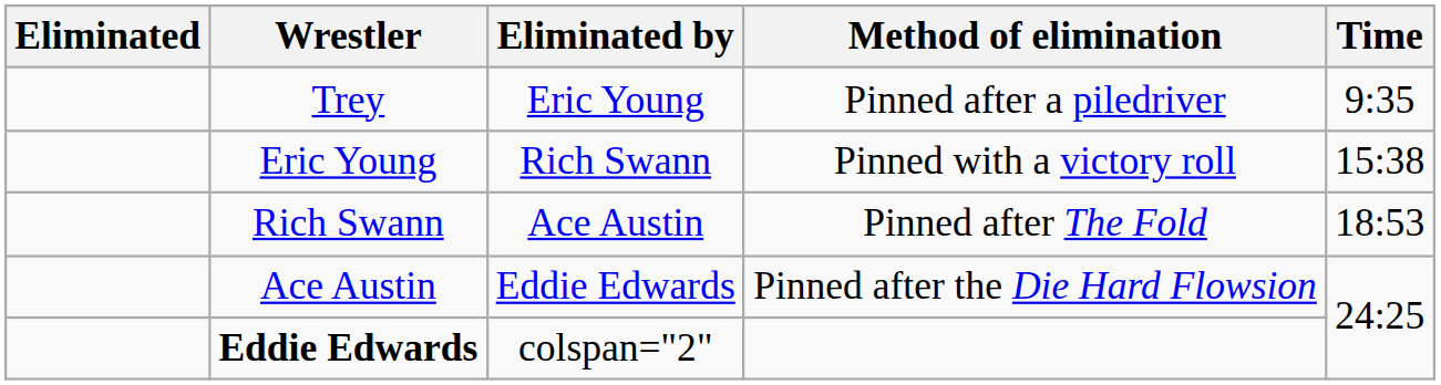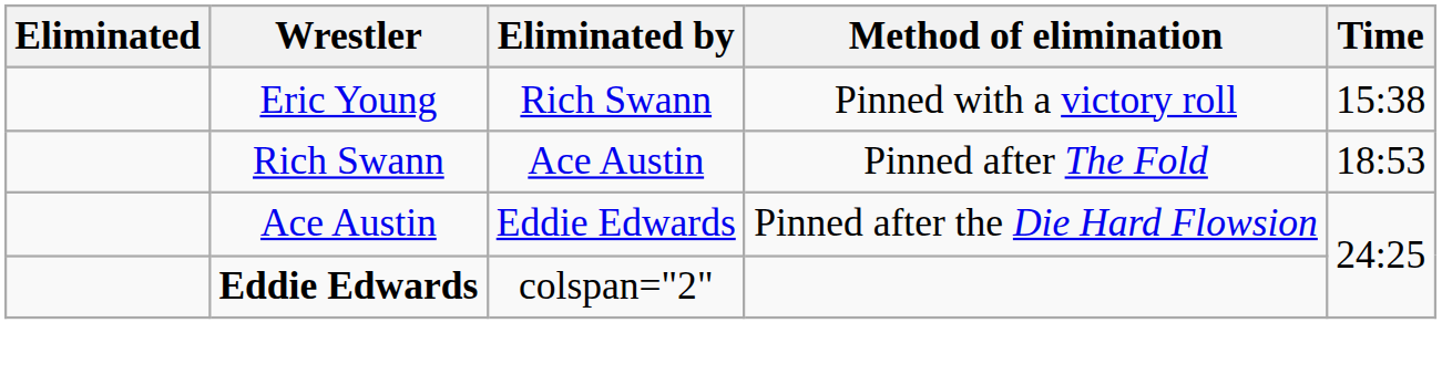- row: Trey | Eric Young | Pinned after a piledriver | 9:35
